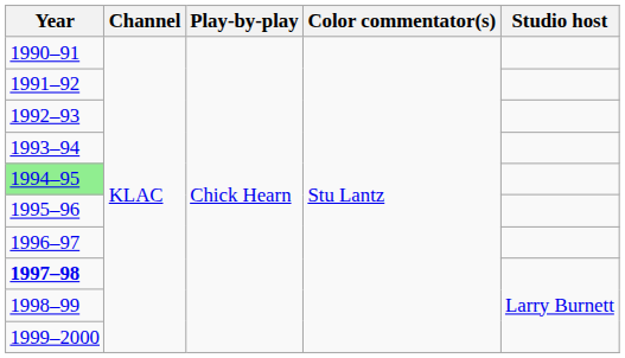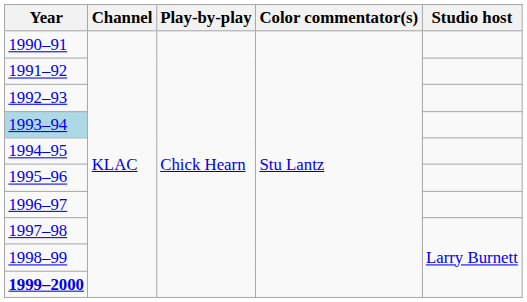1993–94 | Year: no background -> lightblue background
1994–95 | Year: lightgreen background -> no background
1997–98 | Year: bold -> normal
1999–2000 | Year: normal -> bold
